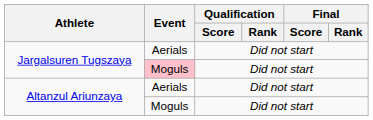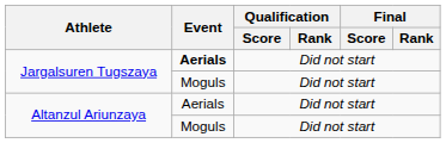Jargalsuren Tugszaya / Aerials | Event: normal -> bold
Jargalsuren Tugszaya / Moguls | Event: pink background -> no background
